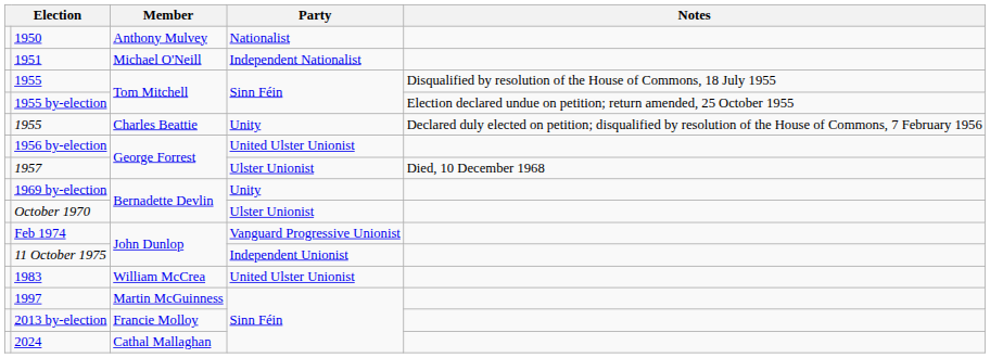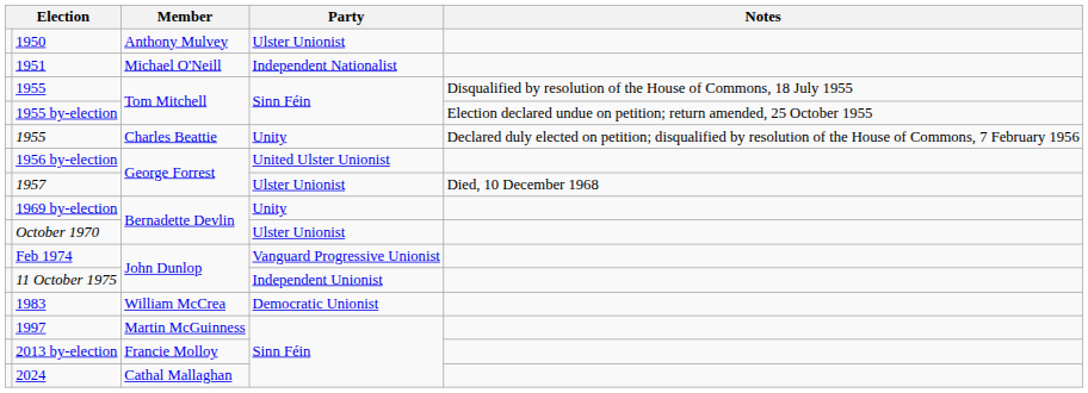1950 | Party: Nationalist -> Ulster Unionist
1983 | Party: United Ulster Unionist -> Democratic Unionist
